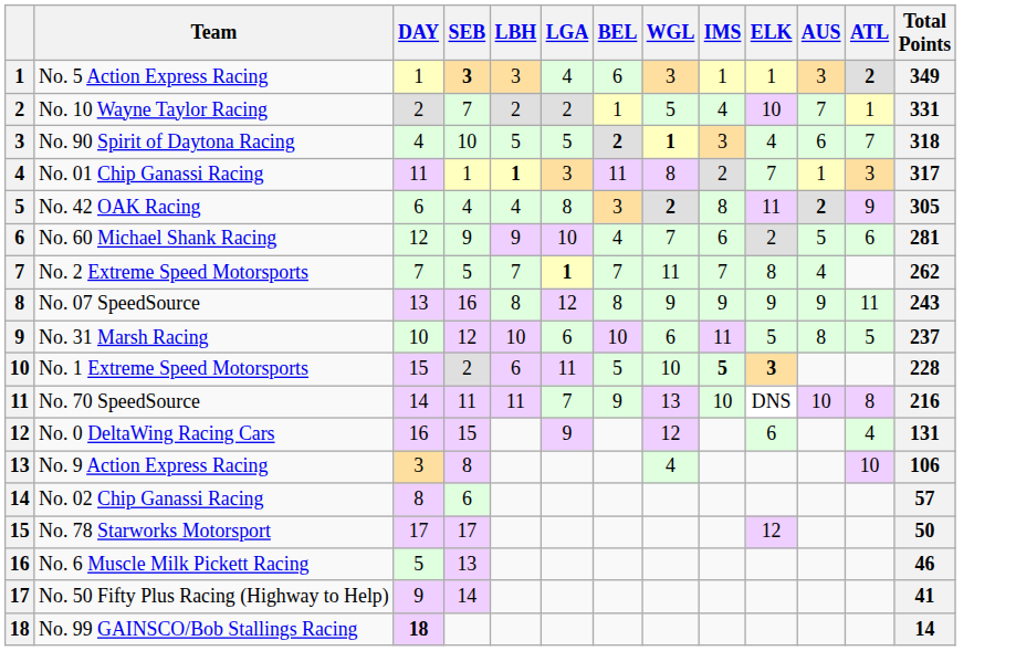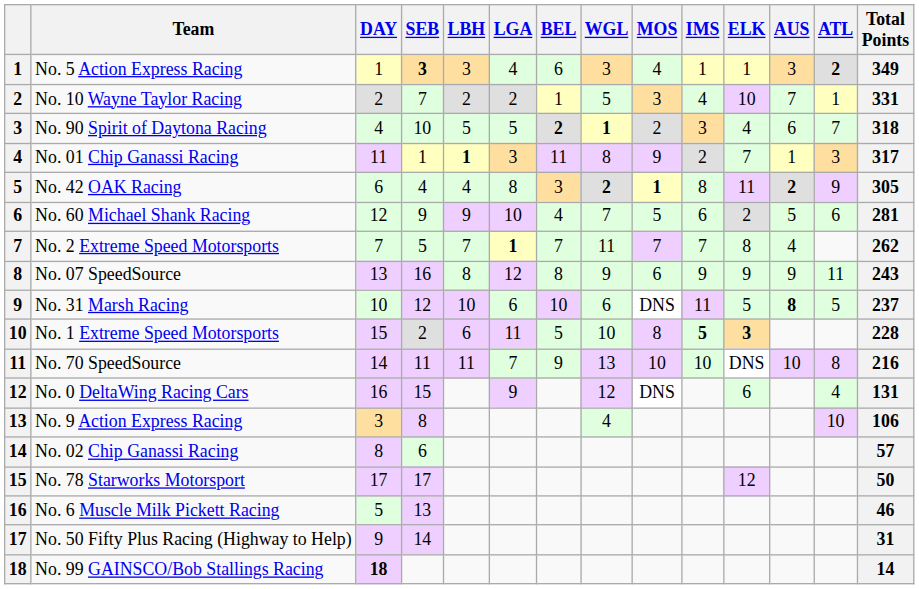+ column: MOS | 4 | 3 | 2 | 9 | 1 | 5 | 7 | 6 | DNS | 8 | 10 | DNS
No. 31 Marsh Racing | AUS: normal -> bold
No. 50 Fifty Plus Racing (Highway to Help) | Total Points: 41 -> 31
